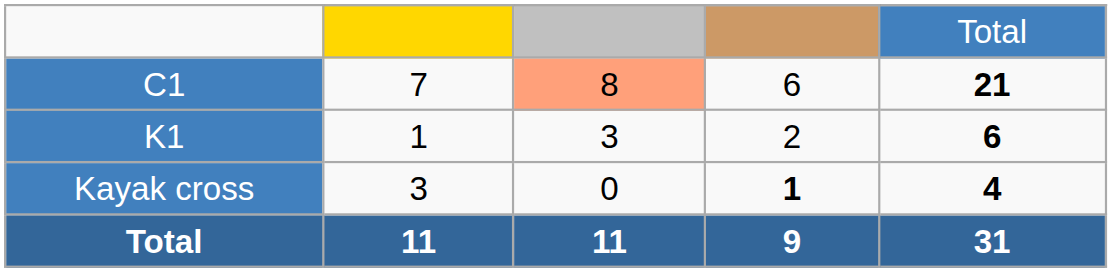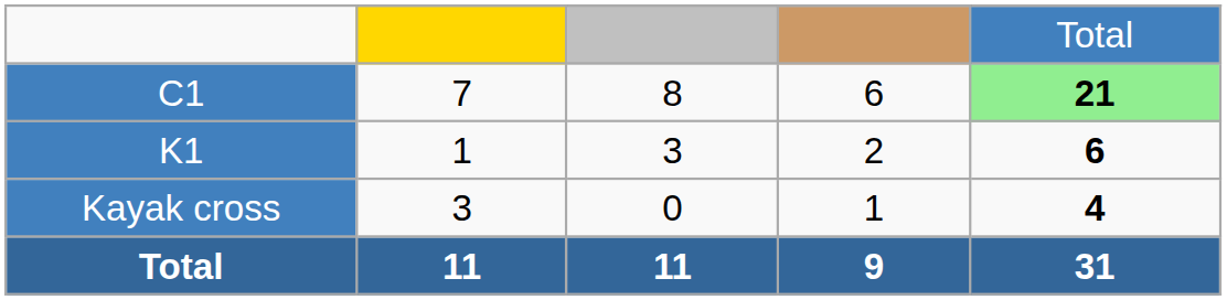C1 | column 3: lightsalmon background -> no background
C1 | column 5: no background -> lightgreen background
Kayak cross | column 4: bold -> normal
